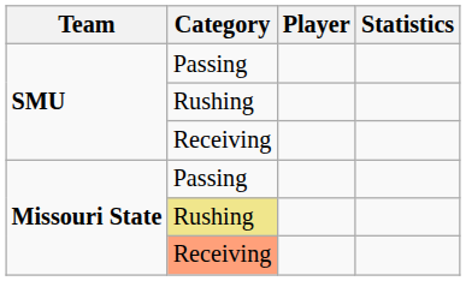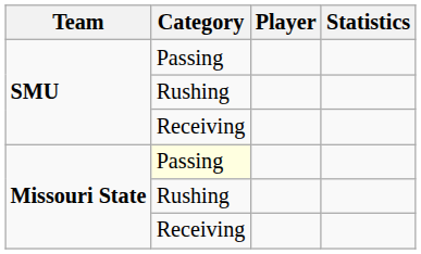Missouri State / Passing | Category: no background -> lightyellow background
Missouri State / Rushing | Category: khaki background -> no background
Missouri State / Receiving | Category: lightsalmon background -> no background
